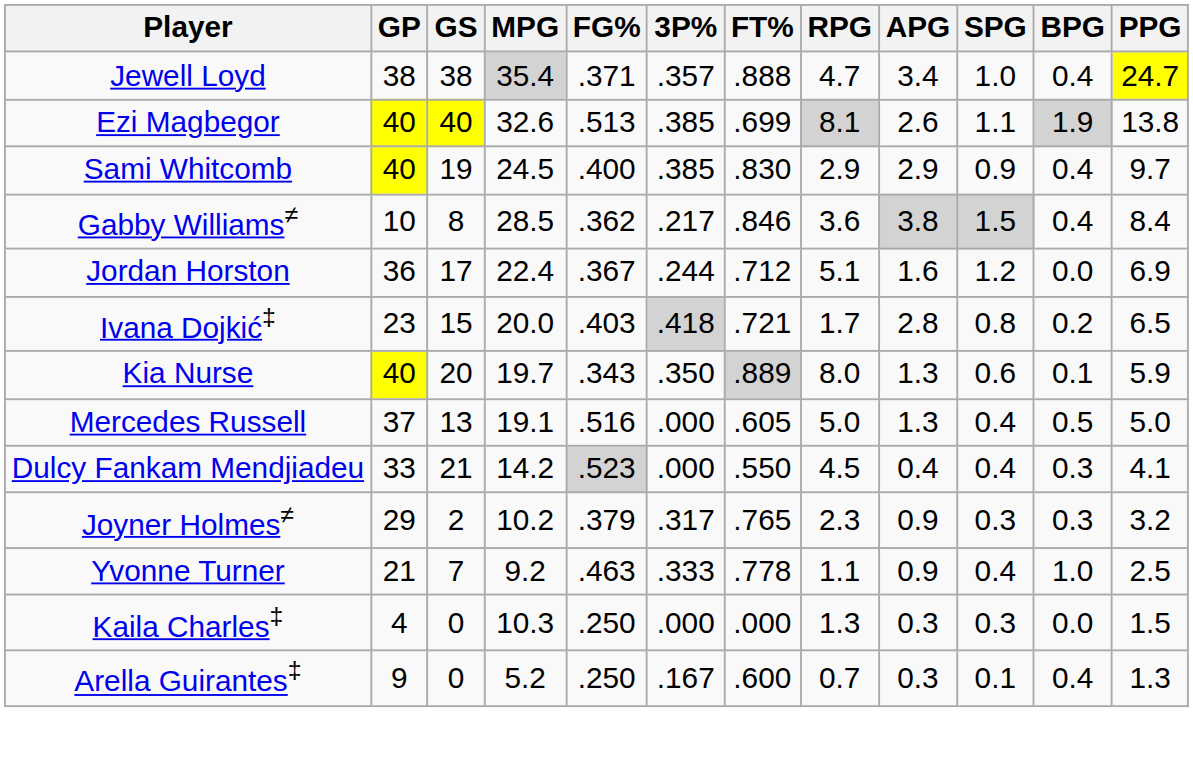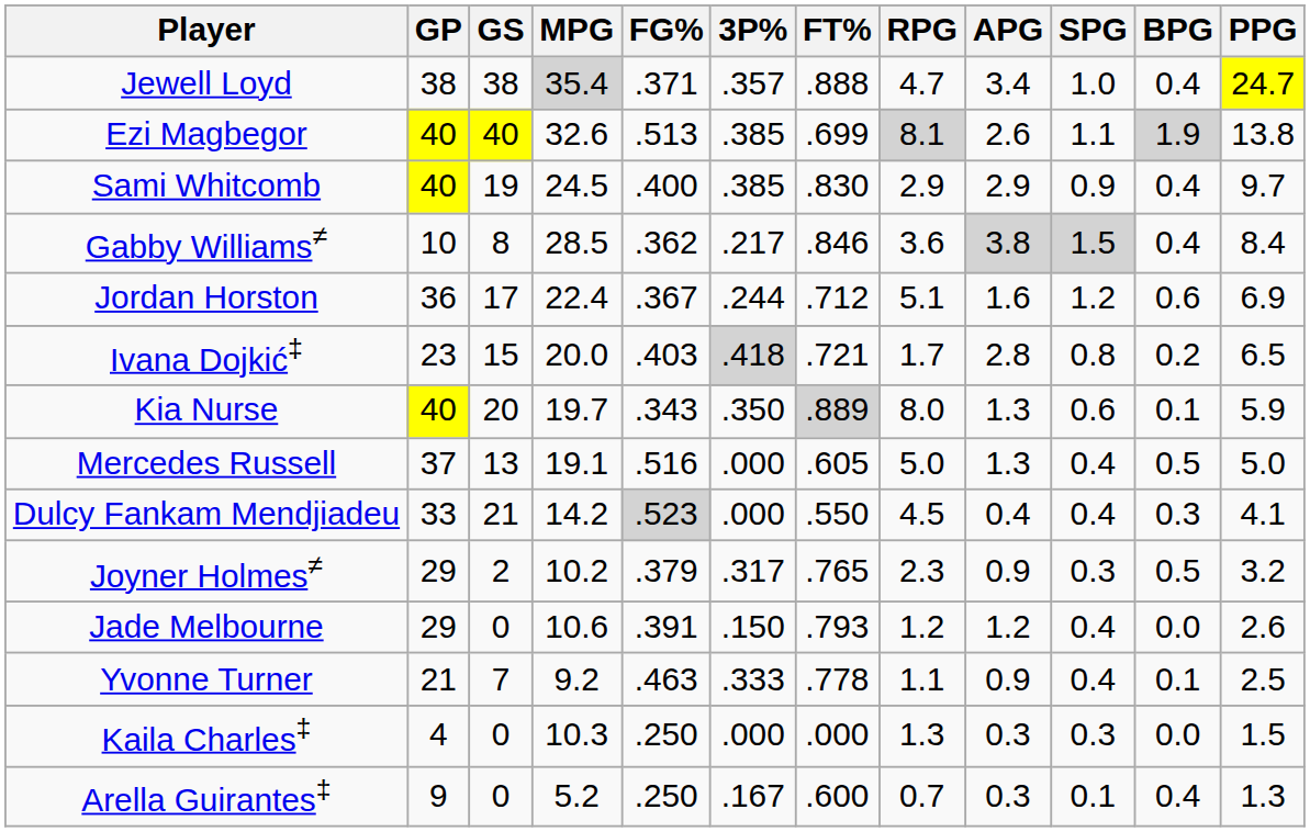Jordan Horston | BPG: 0.0 -> 0.6
Joyner Holmes≠ | BPG: 0.3 -> 0.5
+ row: Jade Melbourne | 29 | 0 | 10.6 | .391 | .150 | .793 | 1.2 | 1.2 | 0.4 | 0.0 | 2.6
Yvonne Turner | BPG: 1.0 -> 0.1
